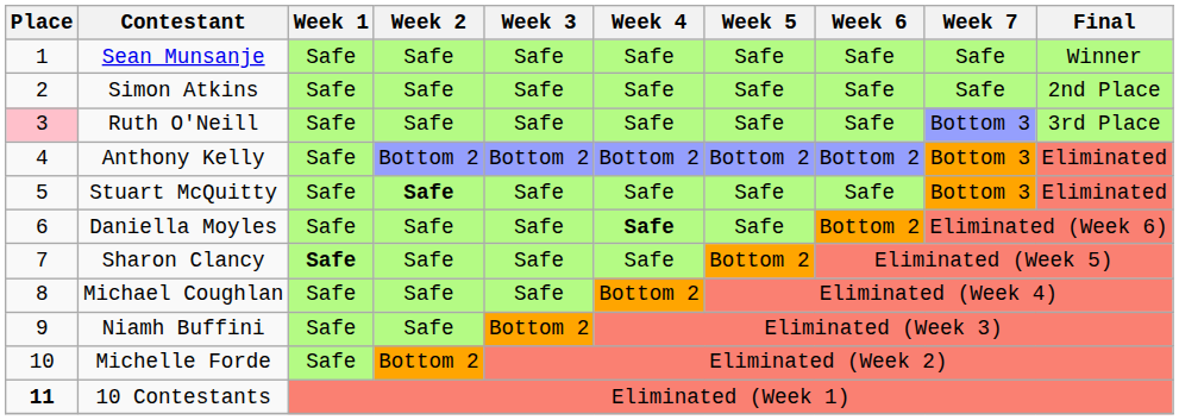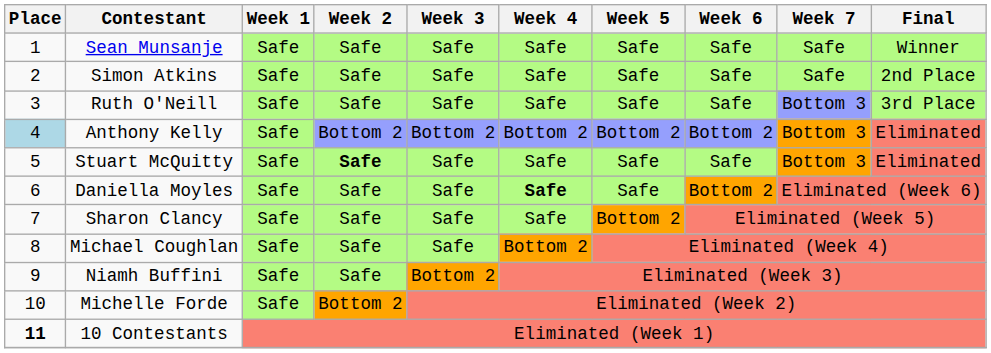Ruth O'Neill | Place: pink background -> no background
Anthony Kelly | Place: no background -> lightblue background
Sharon Clancy | Week 1: bold -> normal
